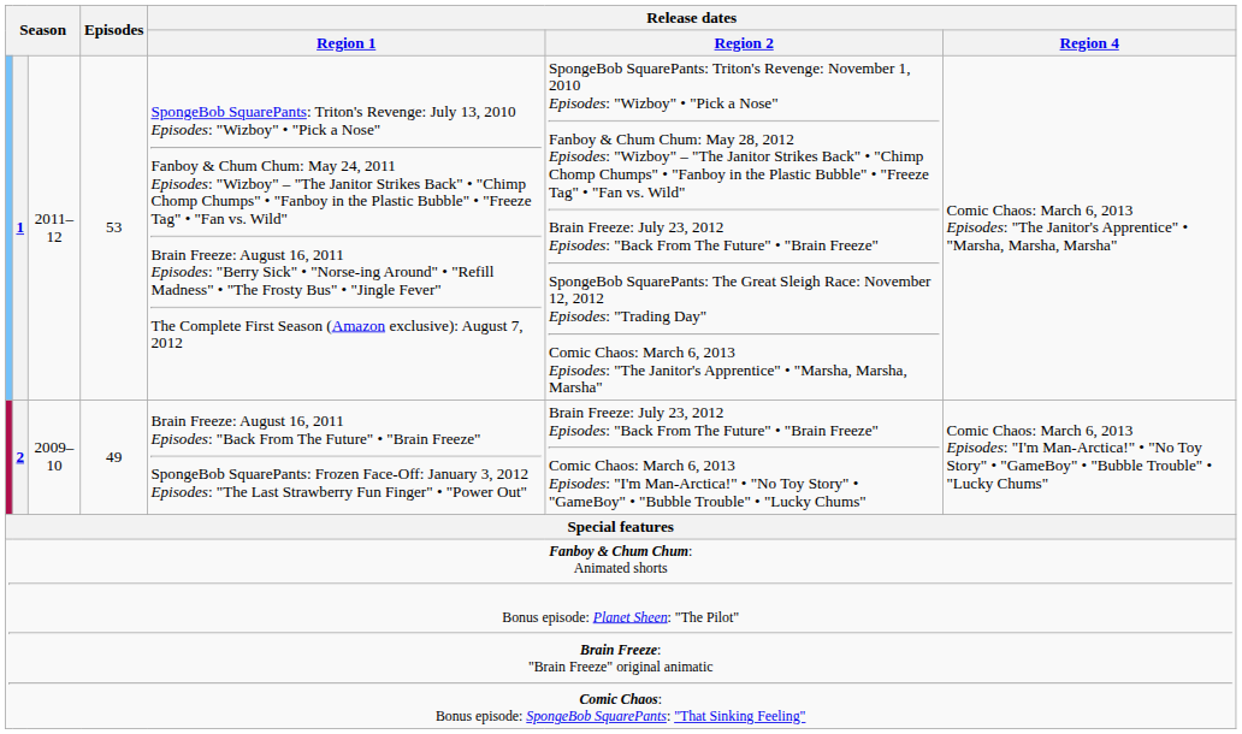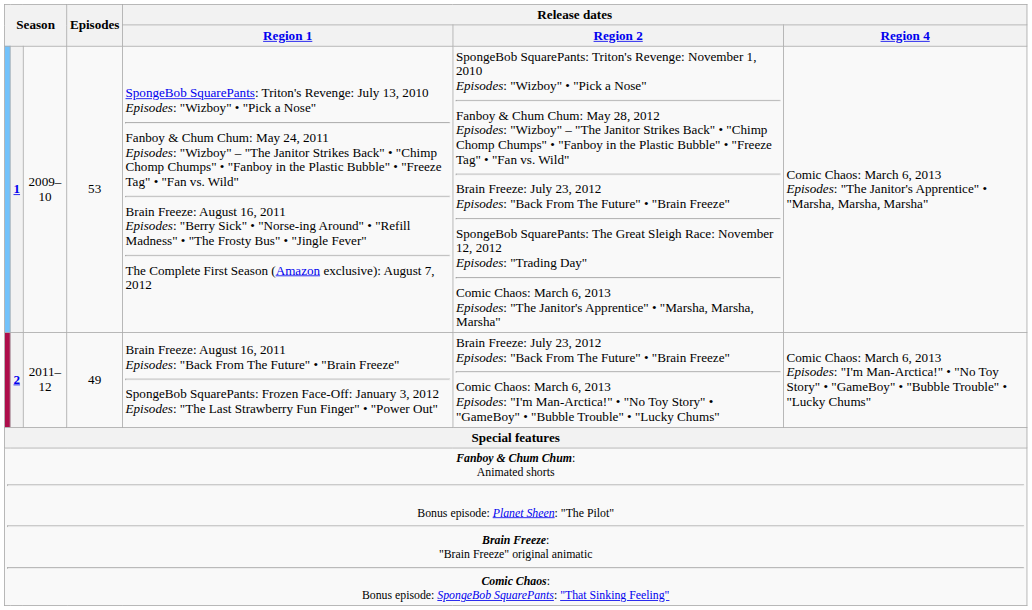1 | column 3: 2011–12 -> 2009–10
2 | column 3: 2009–10 -> 2011–12
